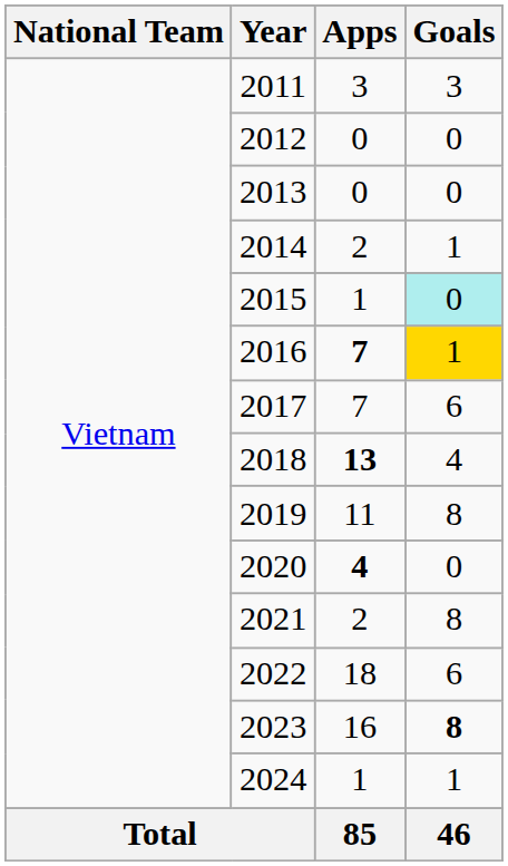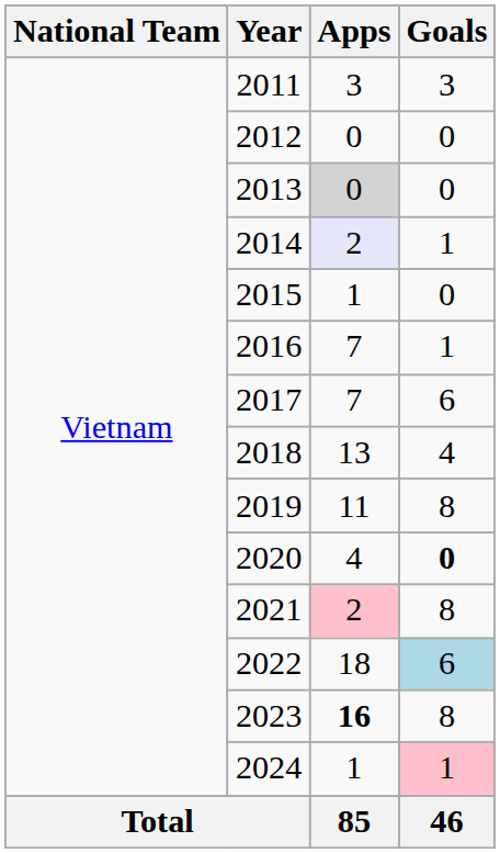2013 | Apps: no background -> lightgrey background
2014 | Apps: no background -> lavender background
2015 | Goals: paleturquoise background -> no background
2016 | Apps: bold -> normal
2016 | Goals: gold background -> no background
2018 | Apps: bold -> normal
2020 | Apps: bold -> normal
2020 | Goals: normal -> bold
2021 | Apps: no background -> pink background
2022 | Goals: no background -> lightblue background
2023 | Apps: normal -> bold
2023 | Goals: bold -> normal
2024 | Goals: no background -> pink background
